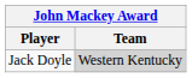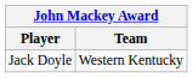Jack Doyle | Team: lightgrey background -> no background
